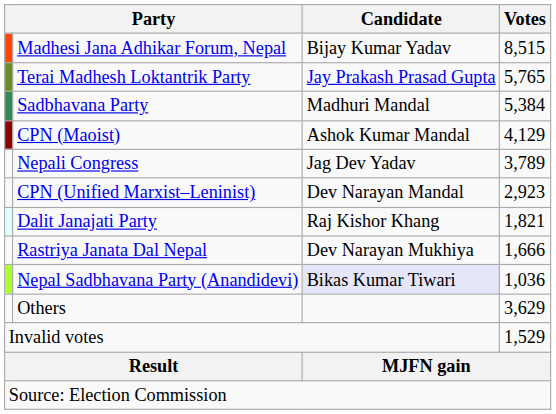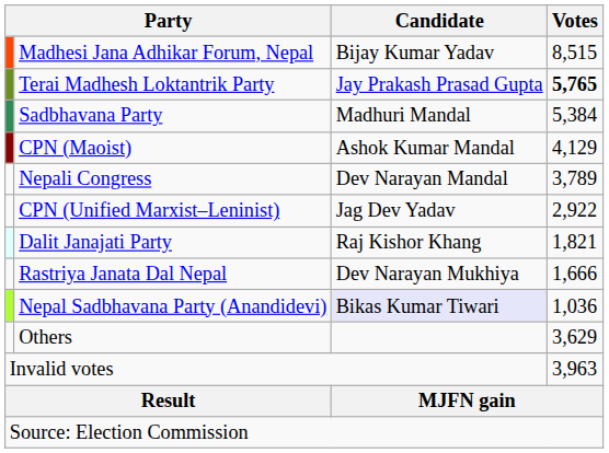Terai Madhesh Loktantrik Party | Votes: normal -> bold
Nepali Congress | Candidate: Jag Dev Yadav -> Dev Narayan Mandal
CPN (Unified Marxist–Leninist) | Candidate: Dev Narayan Mandal -> Jag Dev Yadav
CPN (Unified Marxist–Leninist) | Votes: 2,923 -> 2,922
Invalid votes | Votes: 1,529 -> 3,963
